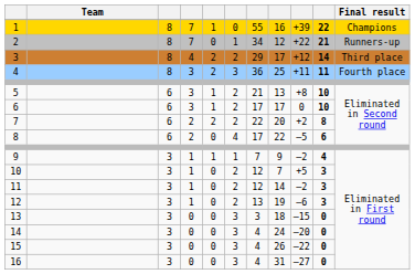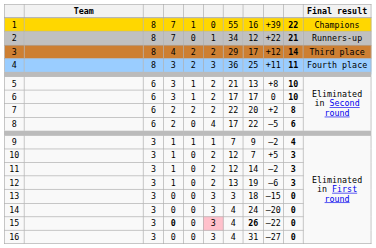15 | column 4: normal -> bold
15 | column 6: no background -> pink background
15 | column 8: normal -> bold
